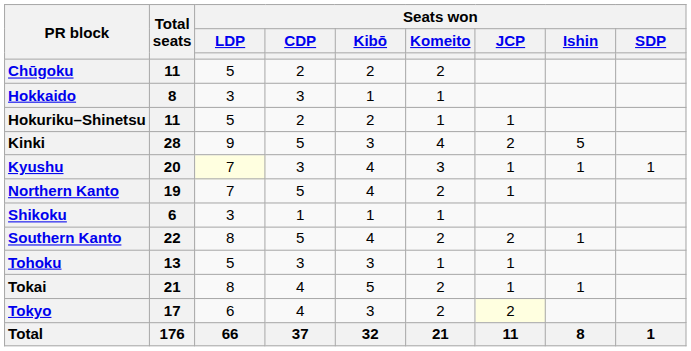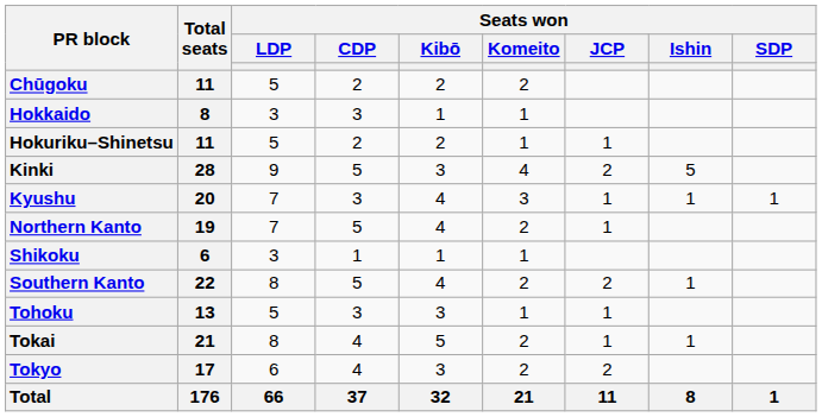Kyushu | Seats won / LDP: lightyellow background -> no background
Tokyo | Seats won / JCP: lightyellow background -> no background
